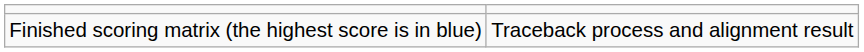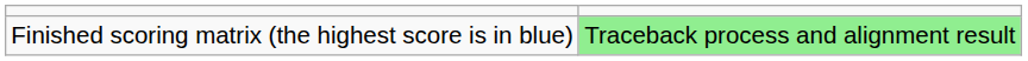Finished scoring matrix (the highest score is in blue) | column 2: no background -> lightgreen background
